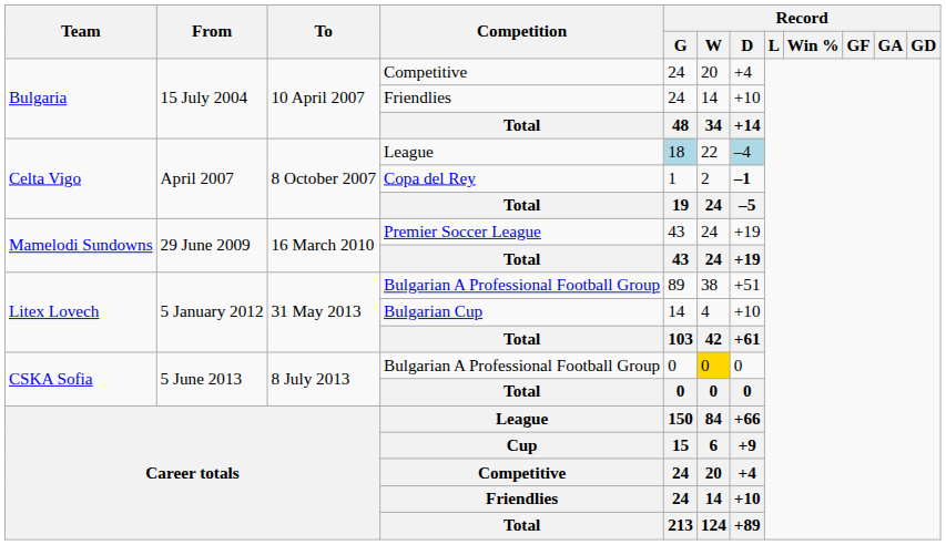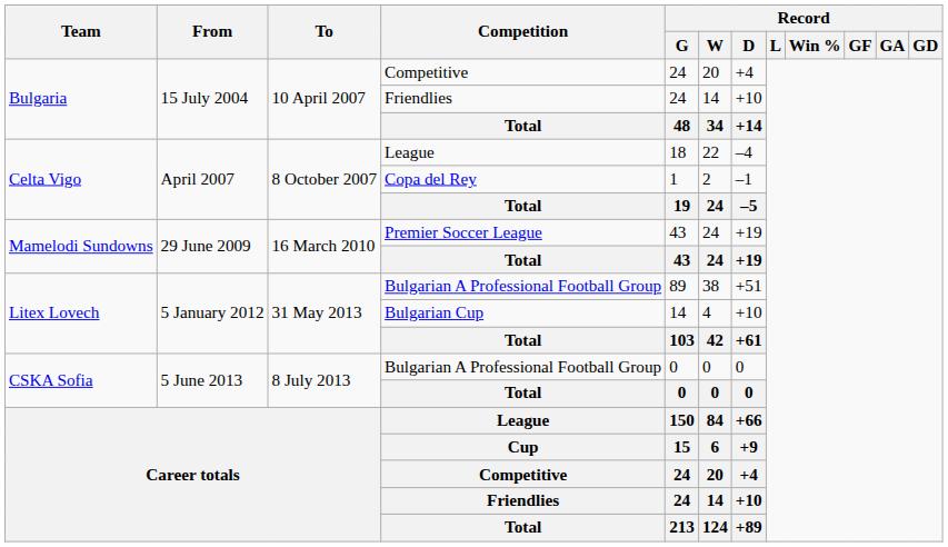Celta Vigo / League | Record / G: lightblue background -> no background
Celta Vigo / League | Record / D: lightblue background -> no background
Copa del Rey | Record / D: bold -> normal
CSKA Sofia / Bulgarian A Professional Football Group | Record / W: gold background -> no background
